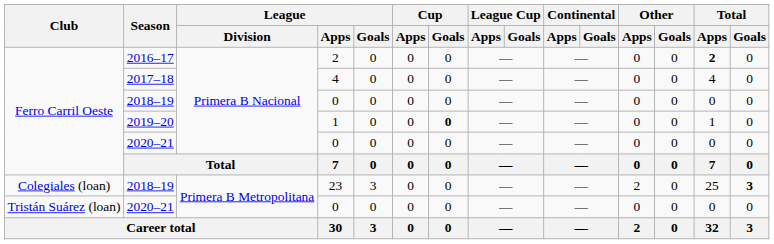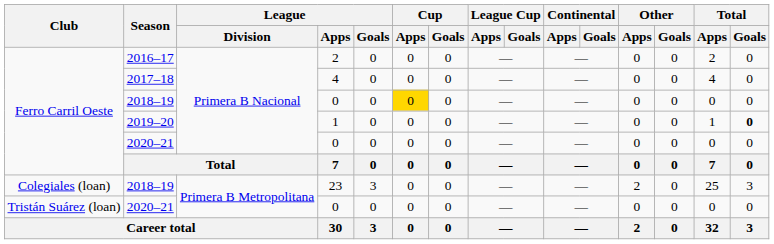2016–17 | Total / Apps: bold -> normal
Ferro Carril Oeste / 2018–19 | Cup / Apps: no background -> gold background
2019–20 | Cup / Goals: bold -> normal
2019–20 | Total / Goals: normal -> bold
Colegiales (loan) / 2018–19 | Total / Goals: bold -> normal
